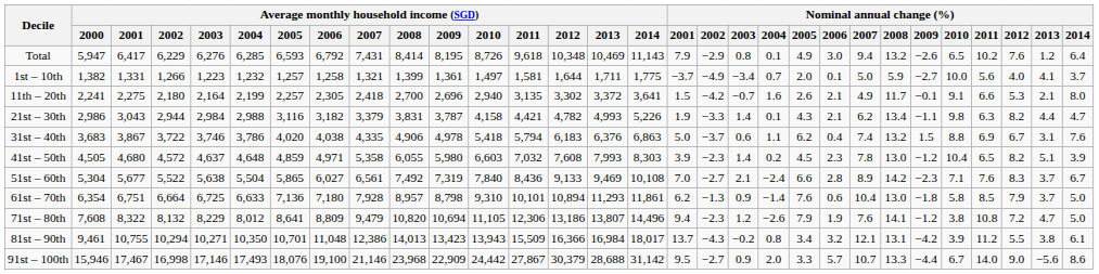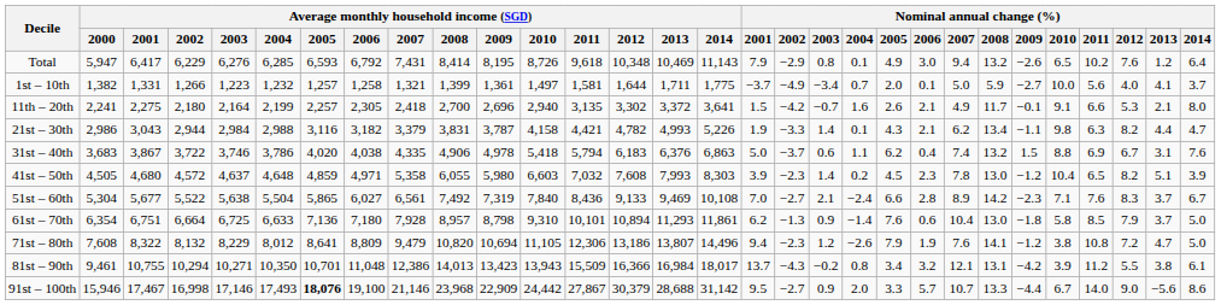91st – 100th | Average monthly household income (SGD) / 2005: normal -> bold
